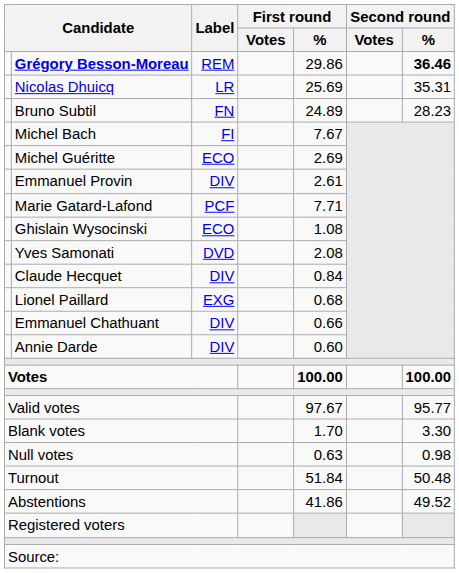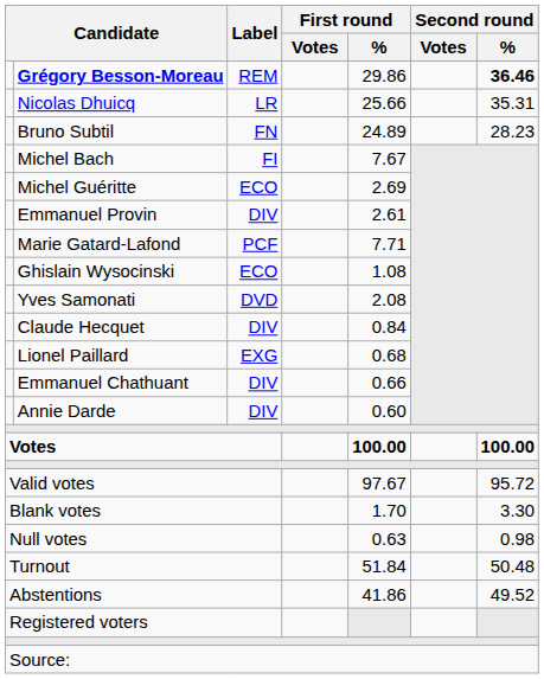Nicolas Dhuicq | First round / %: 25.69 -> 25.66
Valid votes | Second round / %: 95.77 -> 95.72
